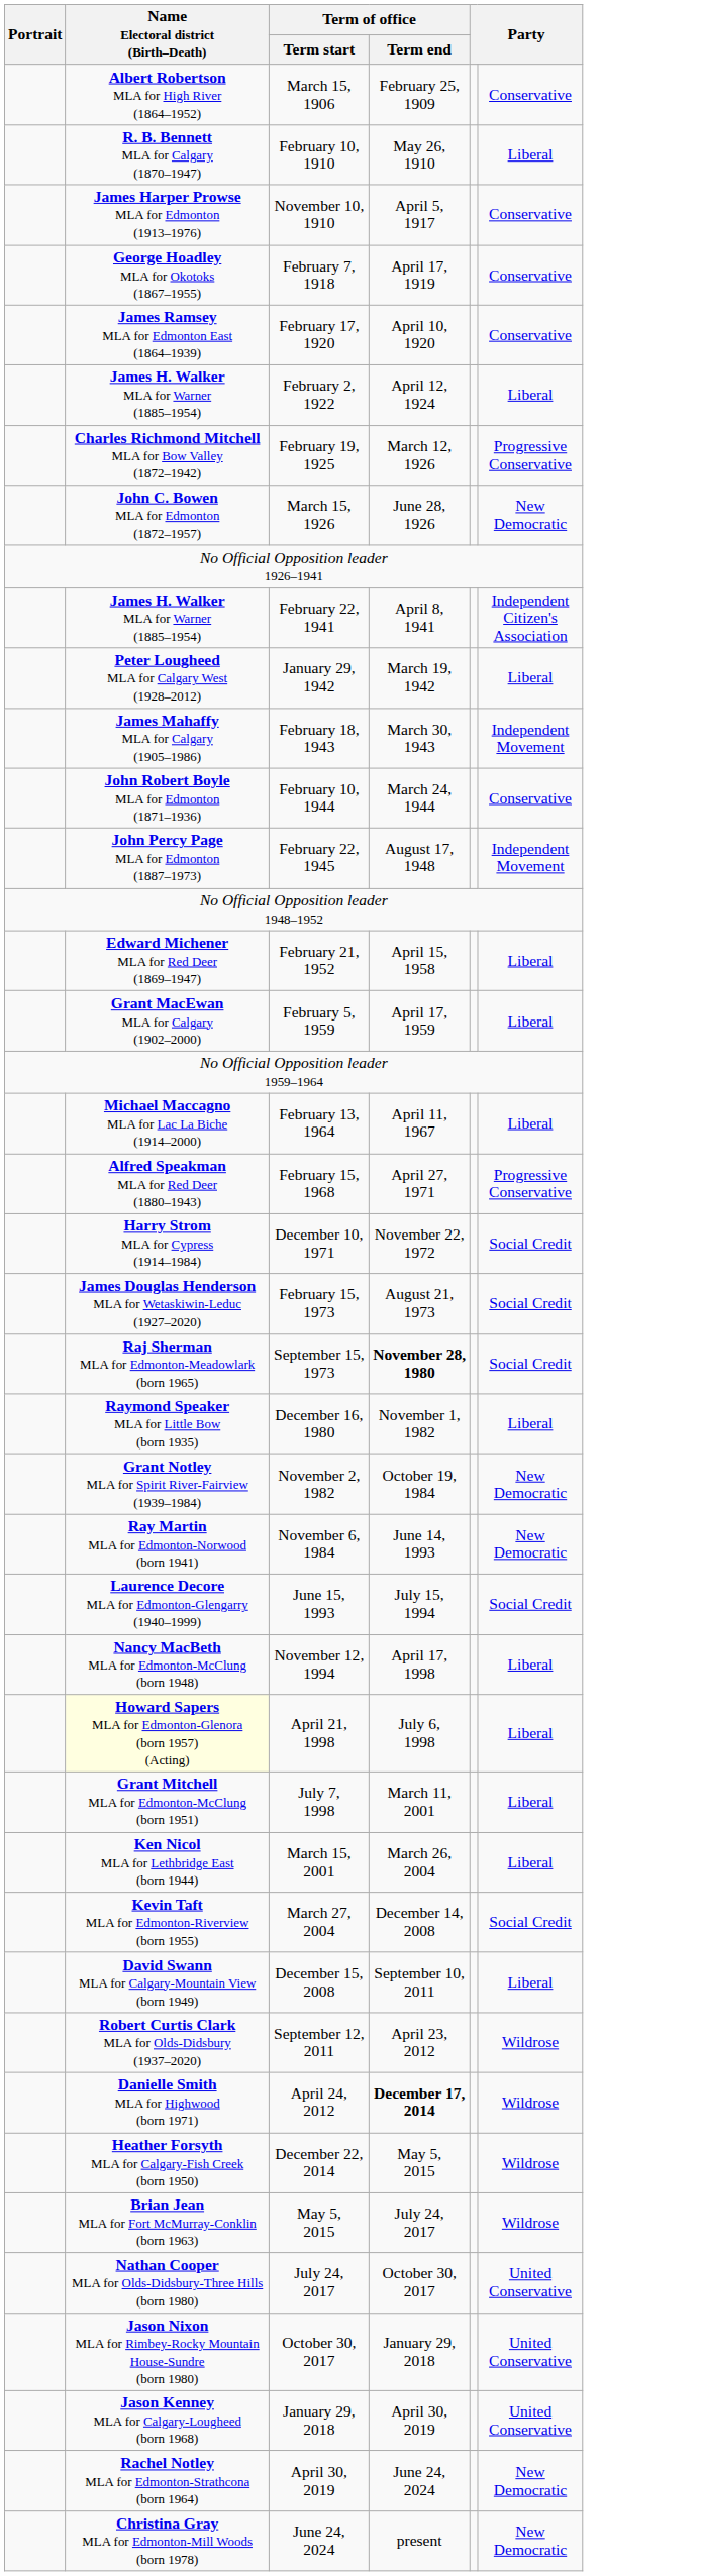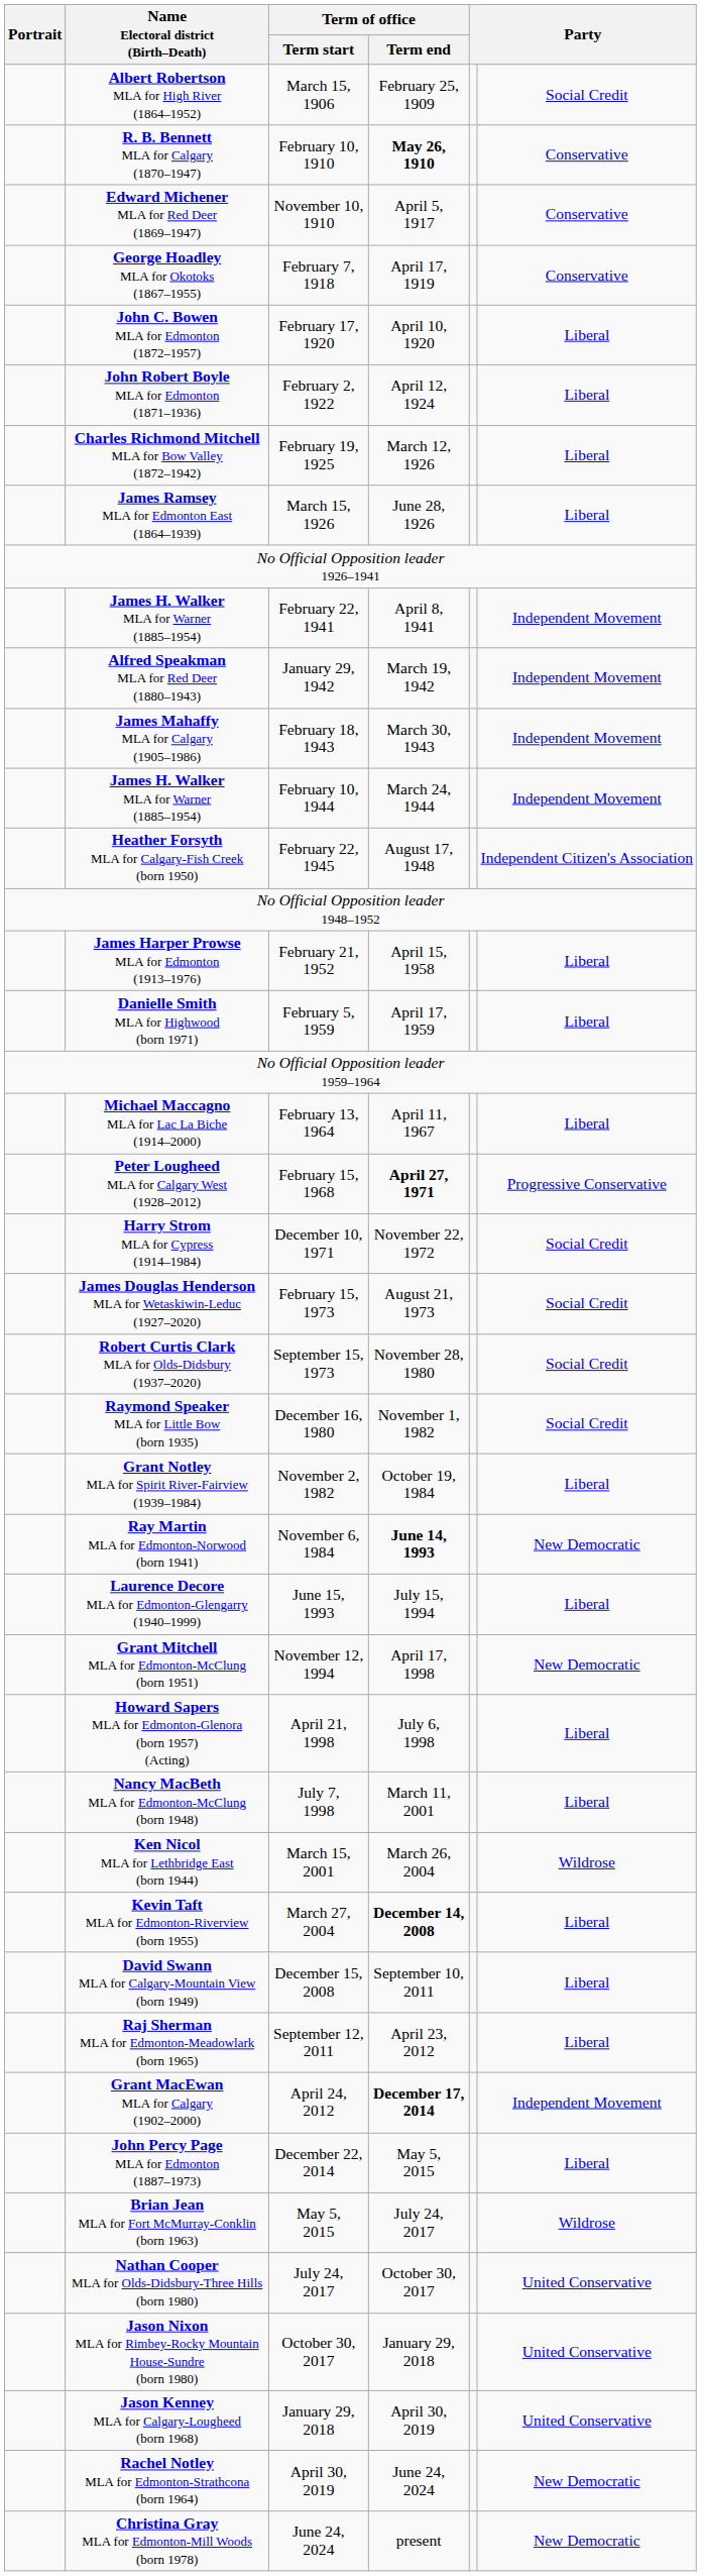March 15, 1906 | column 6: Conservative -> Social Credit
February 10, 1910 | Term of office / Term end: normal -> bold
February 10, 1910 | column 6: Liberal -> Conservative
November 10, 1910 | Name Electoral district (Birth–Death): James Harper Prowse MLA for Edmonton (1913–1976) -> Edward Michener MLA for Red Deer (1869–1947)
February 17, 1920 | Name Electoral district (Birth–Death): James Ramsey MLA for Edmonton East (1864–1939) -> John C. Bowen MLA for Edmonton (1872–1957)
February 17, 1920 | column 6: Conservative -> Liberal
February 2, 1922 | Name Electoral district (Birth–Death): James H. Walker MLA for Warner (1885–1954) -> John Robert Boyle MLA for Edmonton (1871–1936)
February 19, 1925 | column 6: Progressive Conservative -> Liberal
March 15, 1926 | Name Electoral district (Birth–Death): John C. Bowen MLA for Edmonton (1872–1957) -> James Ramsey MLA for Edmonton East (1864–1939)
March 15, 1926 | column 6: New Democratic -> Liberal
February 22, 1941 | column 6: Independent Citizen's Association -> Independent Movement
January 29, 1942 | Name Electoral district (Birth–Death): Peter Lougheed MLA for Calgary West (1928–2012) -> Alfred Speakman MLA for Red Deer (1880–1943)
January 29, 1942 | column 6: Liberal -> Independent Movement
February 10, 1944 | Name Electoral district (Birth–Death): John Robert Boyle MLA for Edmonton (1871–1936) -> James H. Walker MLA for Warner (1885–1954)
February 10, 1944 | column 6: Conservative -> Independent Movement
February 22, 1945 | Name Electoral district (Birth–Death): John Percy Page MLA for Edmonton (1887–1973) -> Heather Forsyth MLA for Calgary-Fish Creek (born 1950)
February 22, 1945 | column 6: Independent Movement -> Independent Citizen's Association
February 21, 1952 | Name Electoral district (Birth–Death): Edward Michener MLA for Red Deer (1869–1947) -> James Harper Prowse MLA for Edmonton (1913–1976)
February 5, 1959 | Name Electoral district (Birth–Death): Grant MacEwan MLA for Calgary (1902–2000) -> Danielle Smith MLA for Highwood (born 1971)
February 15, 1968 | Name Electoral district (Birth–Death): Alfred Speakman MLA for Red Deer (1880–1943) -> Peter Lougheed MLA for Calgary West (1928–2012)
February 15, 1968 | Term of office / Term end: normal -> bold
September 15, 1973 | Name Electoral district (Birth–Death): Raj Sherman MLA for Edmonton-Meadowlark (born 1965) -> Robert Curtis Clark MLA for Olds-Didsbury (1937–2020)
September 15, 1973 | Term of office / Term end: bold -> normal
December 16, 1980 | column 6: Liberal -> Social Credit
November 2, 1982 | column 6: New Democratic -> Liberal
November 6, 1984 | Term of office / Term end: normal -> bold
June 15, 1993 | column 6: Social Credit -> Liberal
November 12, 1994 | Name Electoral district (Birth–Death): Nancy MacBeth MLA for Edmonton-McClung (born 1948) -> Grant Mitchell MLA for Edmonton-McClung (born 1951)
November 12, 1994 | column 6: Liberal -> New Democratic
April 21, 1998 | Name Electoral district (Birth–Death): lightyellow background -> no background
July 7, 1998 | Name Electoral district (Birth–Death): Grant Mitchell MLA for Edmonton-McClung (born 1951) -> Nancy MacBeth MLA for Edmonton-McClung (born 1948)
March 15, 2001 | column 6: Liberal -> Wildrose
March 27, 2004 | Term of office / Term end: normal -> bold
March 27, 2004 | column 6: Social Credit -> Liberal
September 12, 2011 | Name Electoral district (Birth–Death): Robert Curtis Clark MLA for Olds-Didsbury (1937–2020) -> Raj Sherman MLA for Edmonton-Meadowlark (born 1965)
September 12, 2011 | column 6: Wildrose -> Liberal
April 24, 2012 | Name Electoral district (Birth–Death): Danielle Smith MLA for Highwood (born 1971) -> Grant MacEwan MLA for Calgary (1902–2000)
April 24, 2012 | column 6: Wildrose -> Independent Movement
December 22, 2014 | Name Electoral district (Birth–Death): Heather Forsyth MLA for Calgary-Fish Creek (born 1950) -> John Percy Page MLA for Edmonton (1887–1973)
December 22, 2014 | column 6: Wildrose -> Liberal
